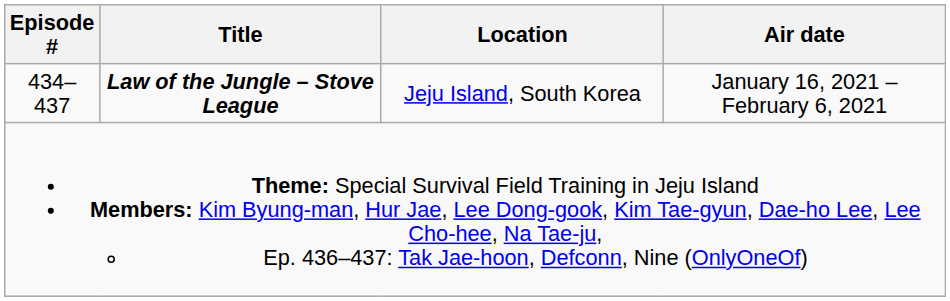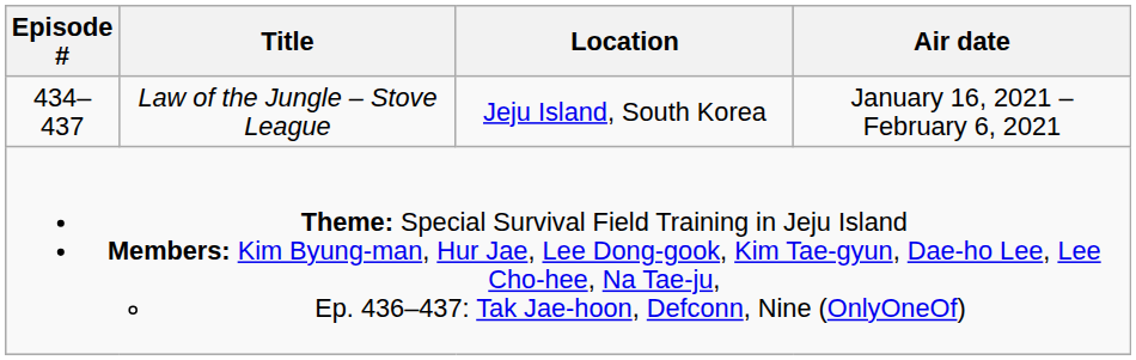434–437 | Title: bold -> normal
